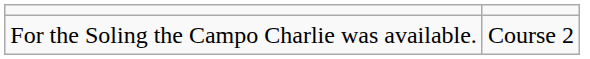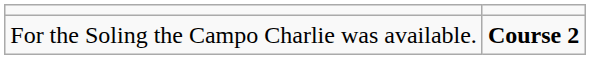For the Soling the Campo Charlie was available. | column 2: normal -> bold
